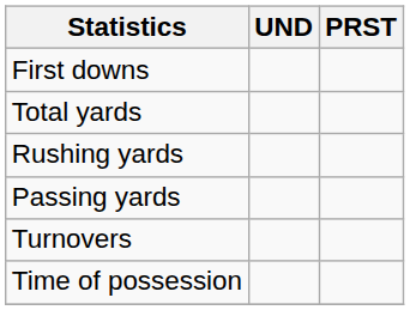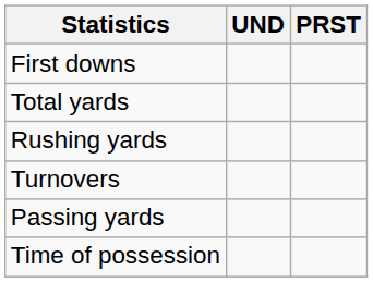rows swapped: Passing yards <-> Turnovers
